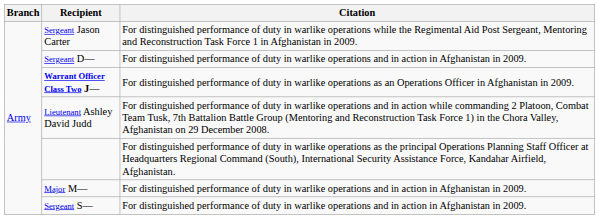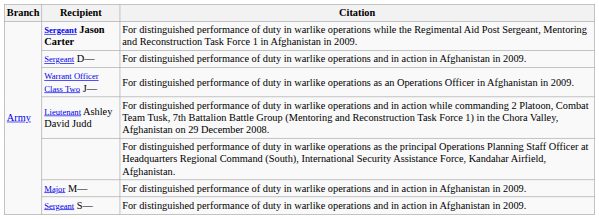Sergeant Jason Carter | Recipient: normal -> bold
Warrant Officer Class Two J— | Recipient: bold -> normal
